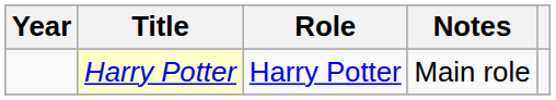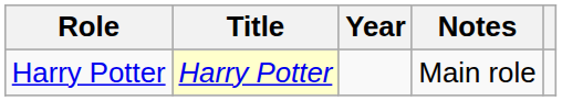columns swapped: Year <-> Role
